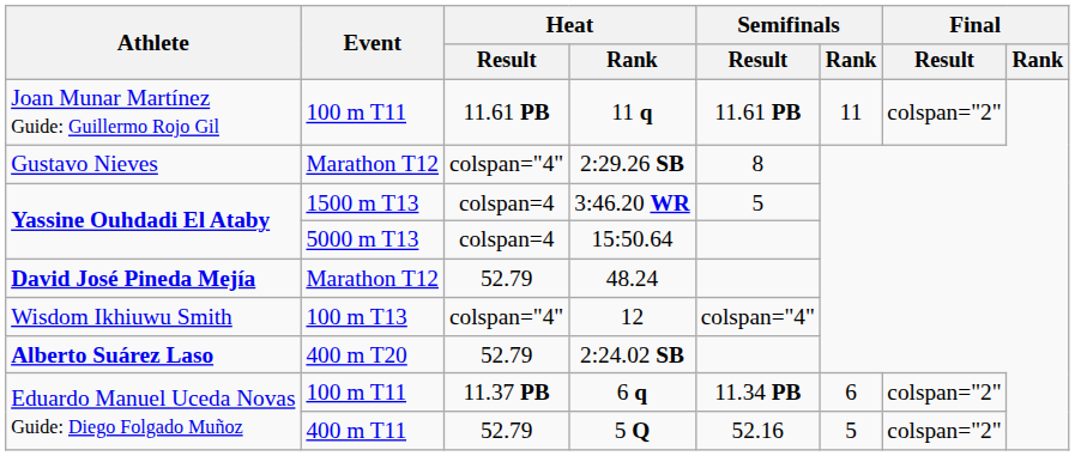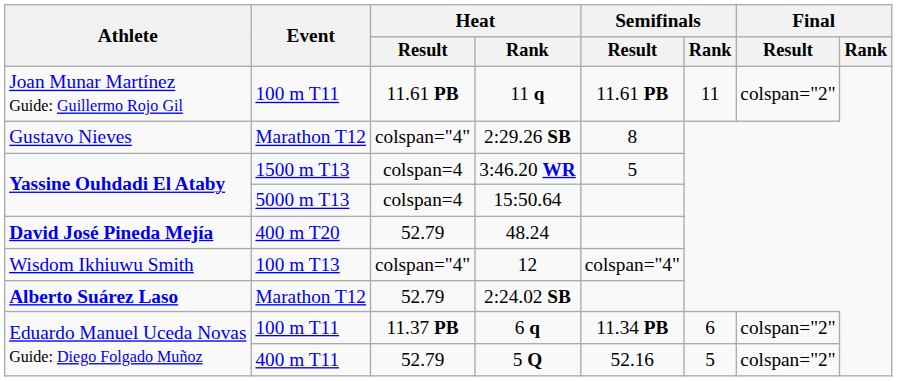48.24 | Event: Marathon T12 -> 400 m T20
2:24.02 SB | Event: 400 m T20 -> Marathon T12
